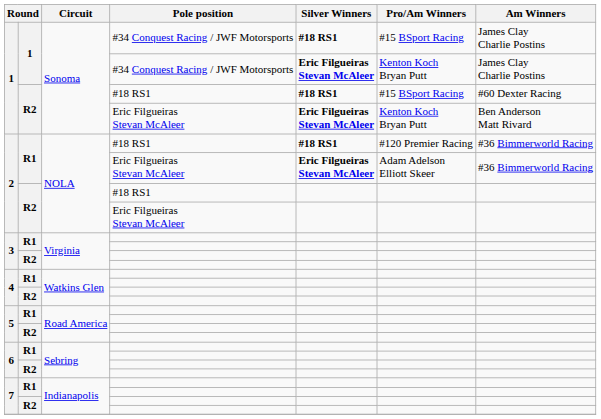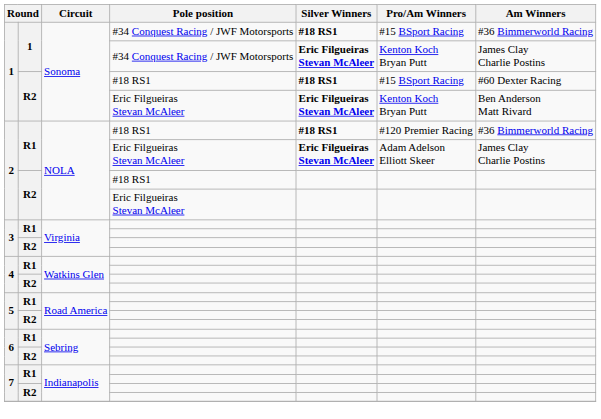row 2 | Am Winners: James Clay Charlie Postins -> #36 Bimmerworld Racing
row 7 | Am Winners: #36 Bimmerworld Racing -> James Clay Charlie Postins
